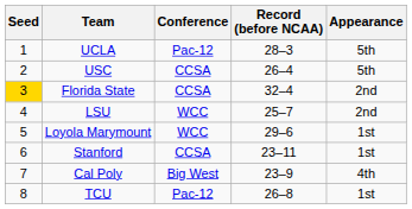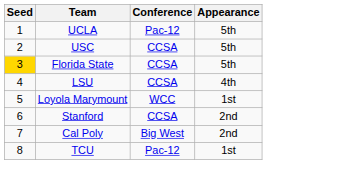- column: Record (before NCAA) | 28–3 | 26–4 | 32–4 | 25–7 | 29–6 | 23–11 | 23–9 | 26–8
Florida State | Appearance: 2nd -> 5th
LSU | Conference: WCC -> CCSA
LSU | Appearance: 2nd -> 4th
Stanford | Appearance: 1st -> 2nd
Cal Poly | Appearance: 4th -> 2nd
